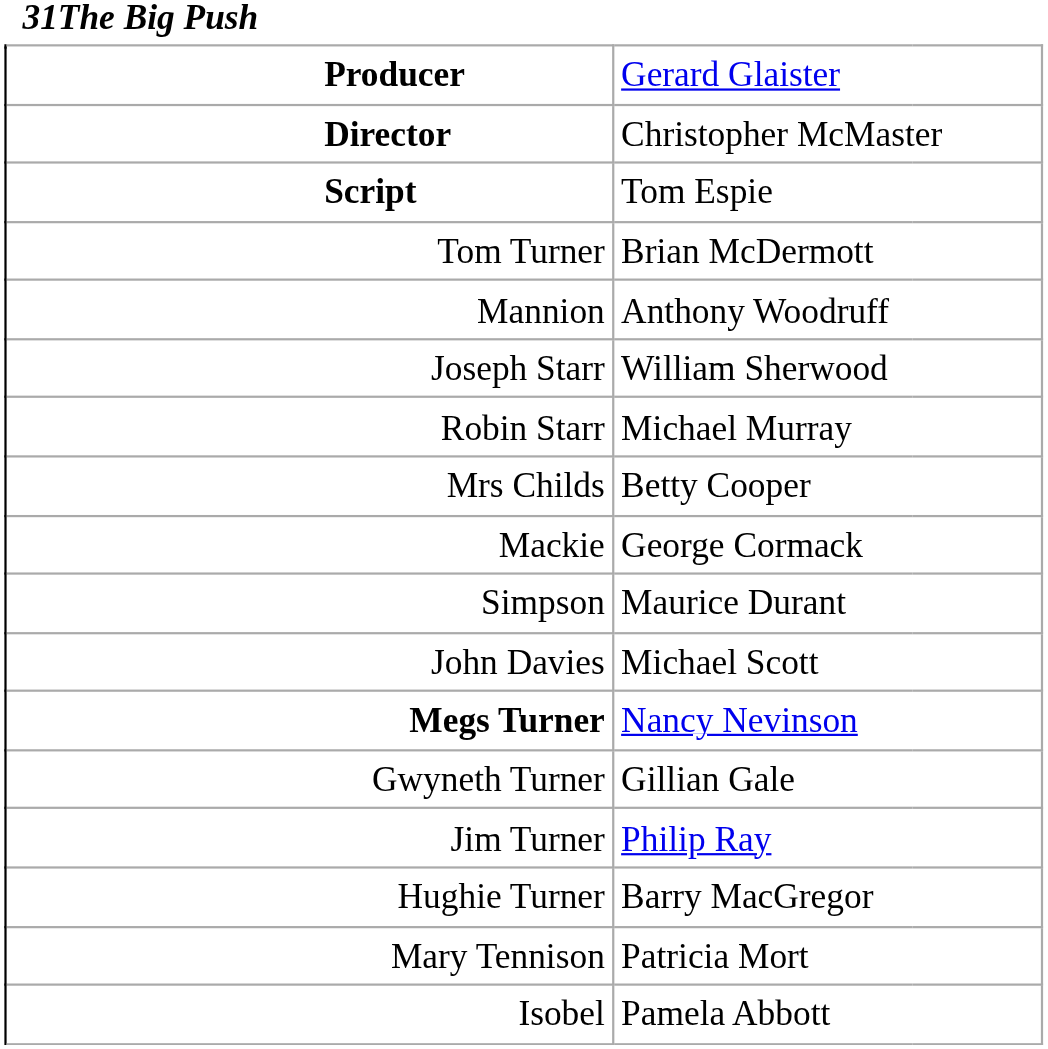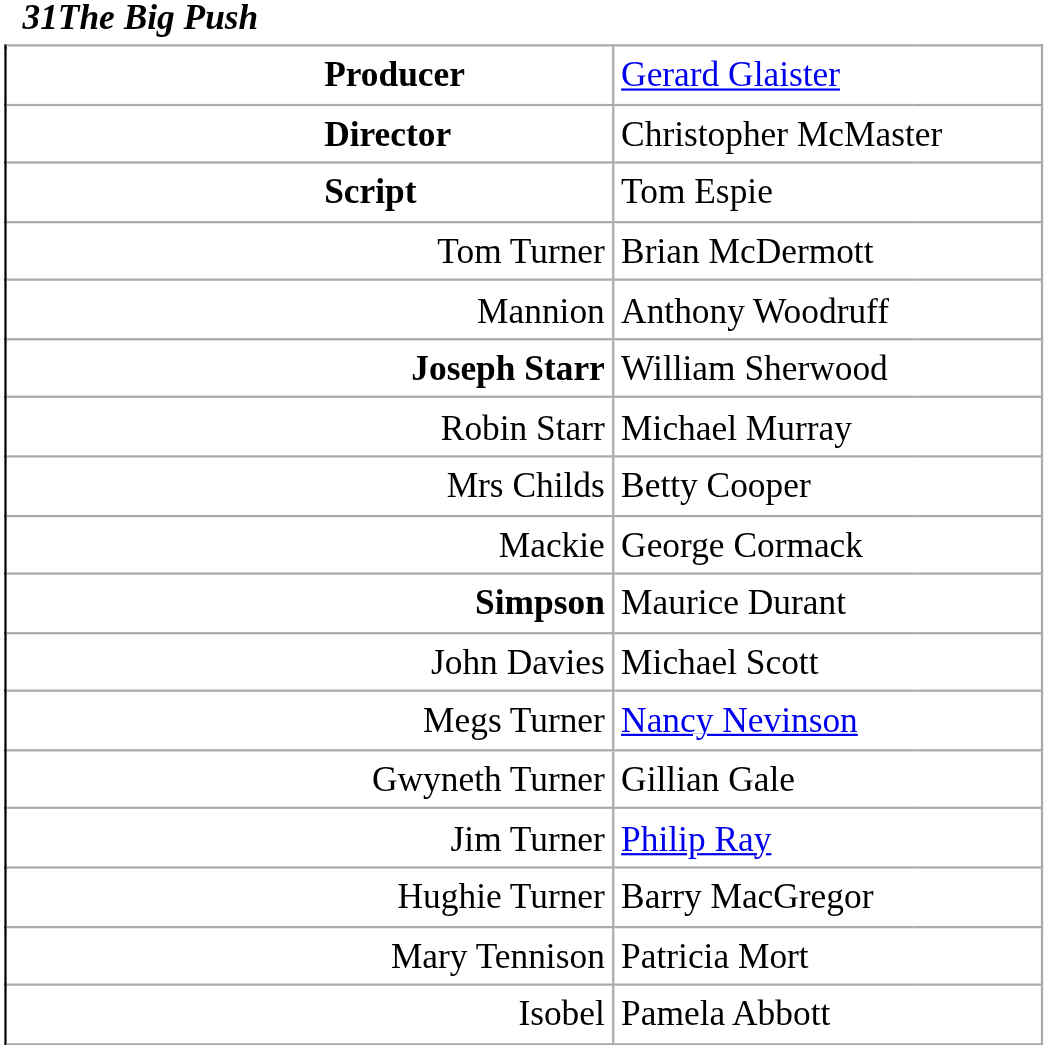Joseph Starr | column 2: normal -> bold
Simpson | column 2: normal -> bold
Megs Turner | column 2: bold -> normal
